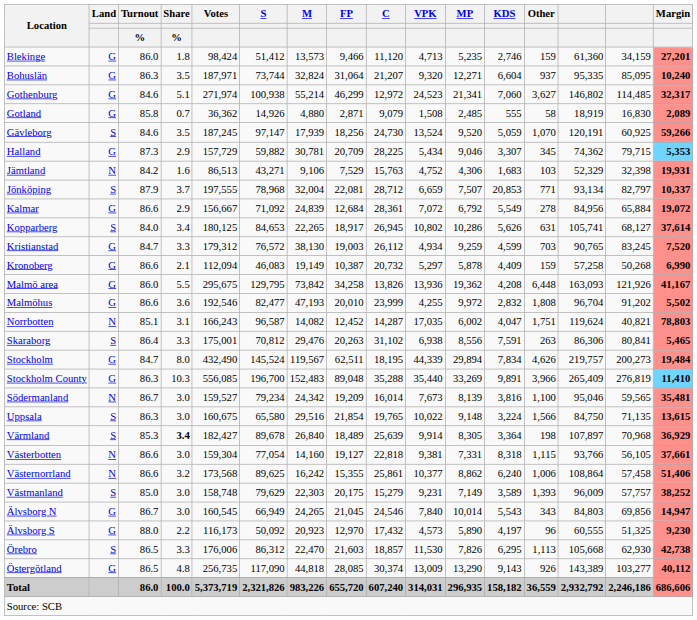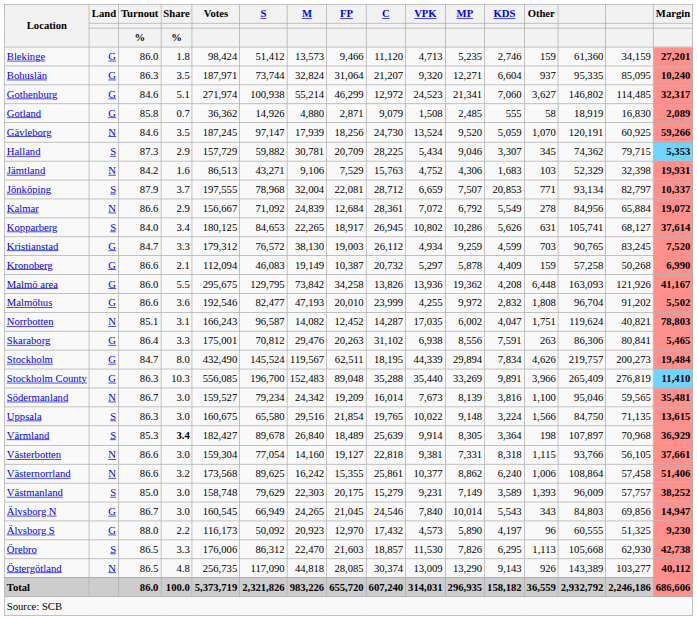Gävleborg | Land: S -> N
Halland | Land: G -> S
Kalmar | Land: G -> N
Skaraborg | Land: S -> G
Östergötland | Land: G -> N
